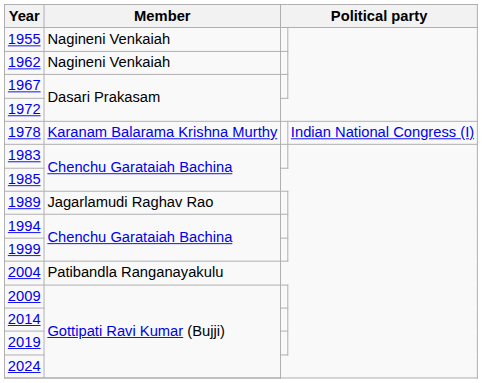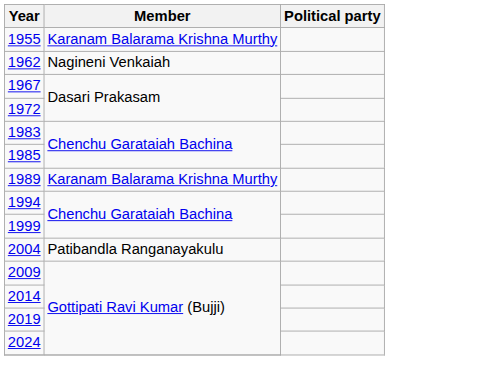1955 | Member: Nagineni Venkaiah -> Karanam Balarama Krishna Murthy
- row: 1978 | Karanam Balarama Krishna Murthy | Indian National Congress (I)
1989 | Member: Jagarlamudi Raghav Rao -> Karanam Balarama Krishna Murthy
